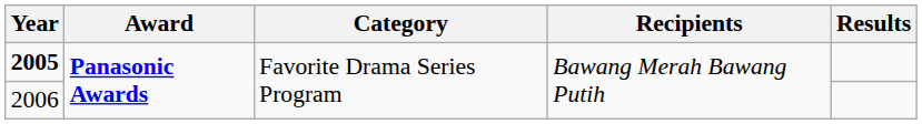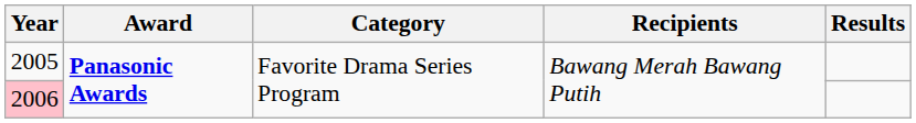2005 | Year: bold -> normal
2006 | Year: no background -> pink background
